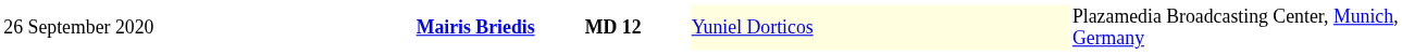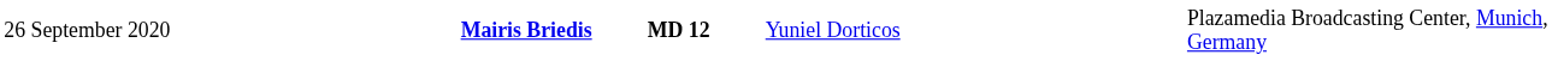26 September 2020 | column 4: lightyellow background -> no background
